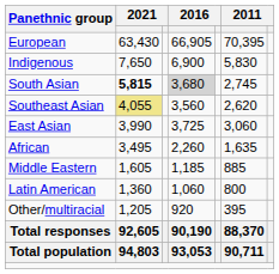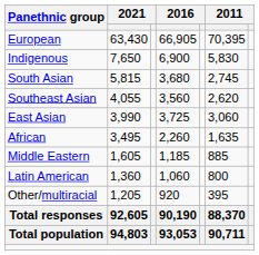South Asian | column 2: bold -> normal
South Asian | column 4: lightgrey background -> no background
Southeast Asian | column 2: khaki background -> no background
